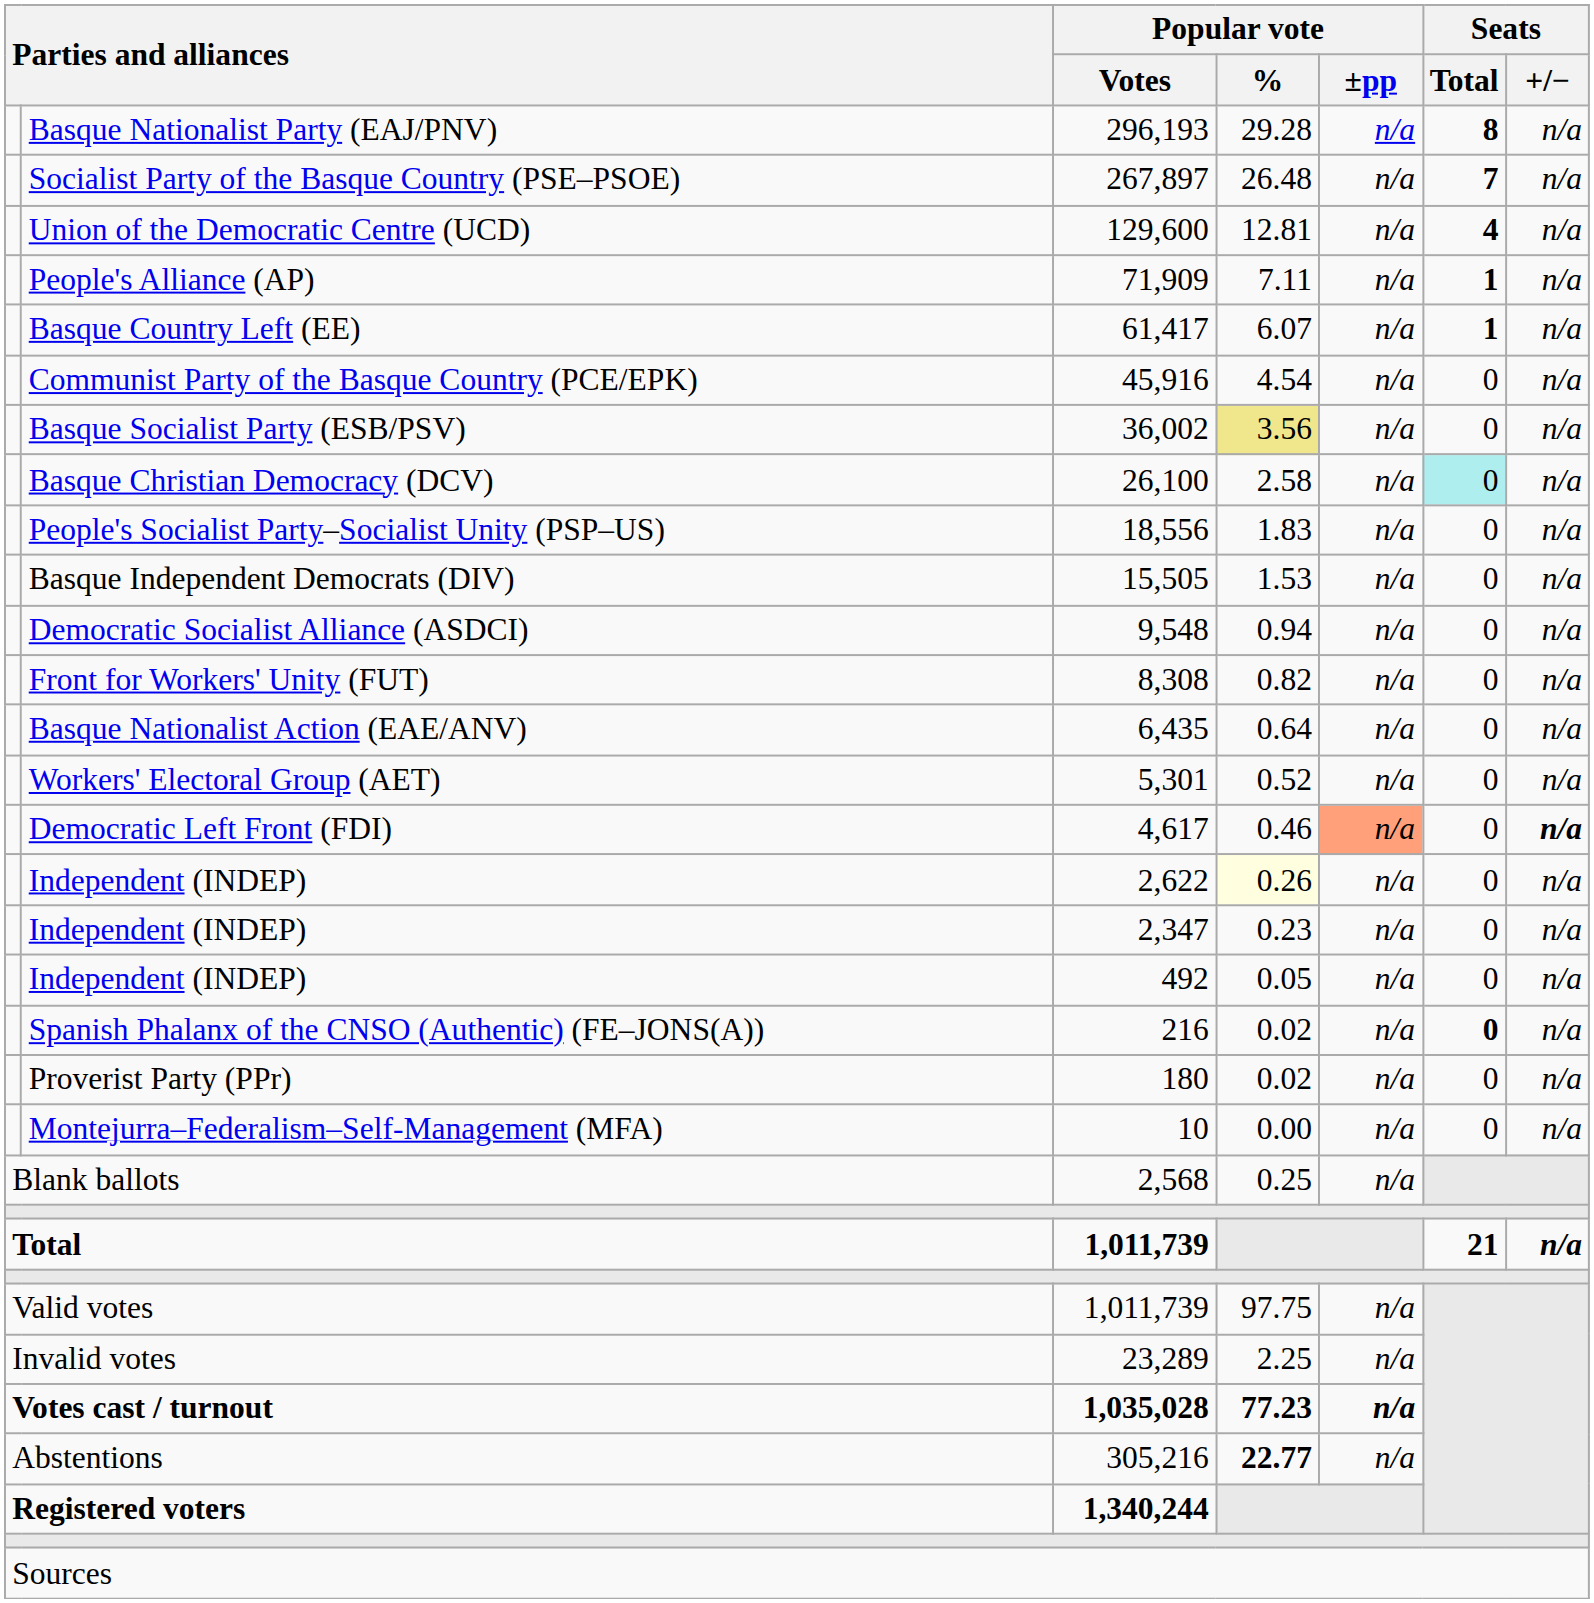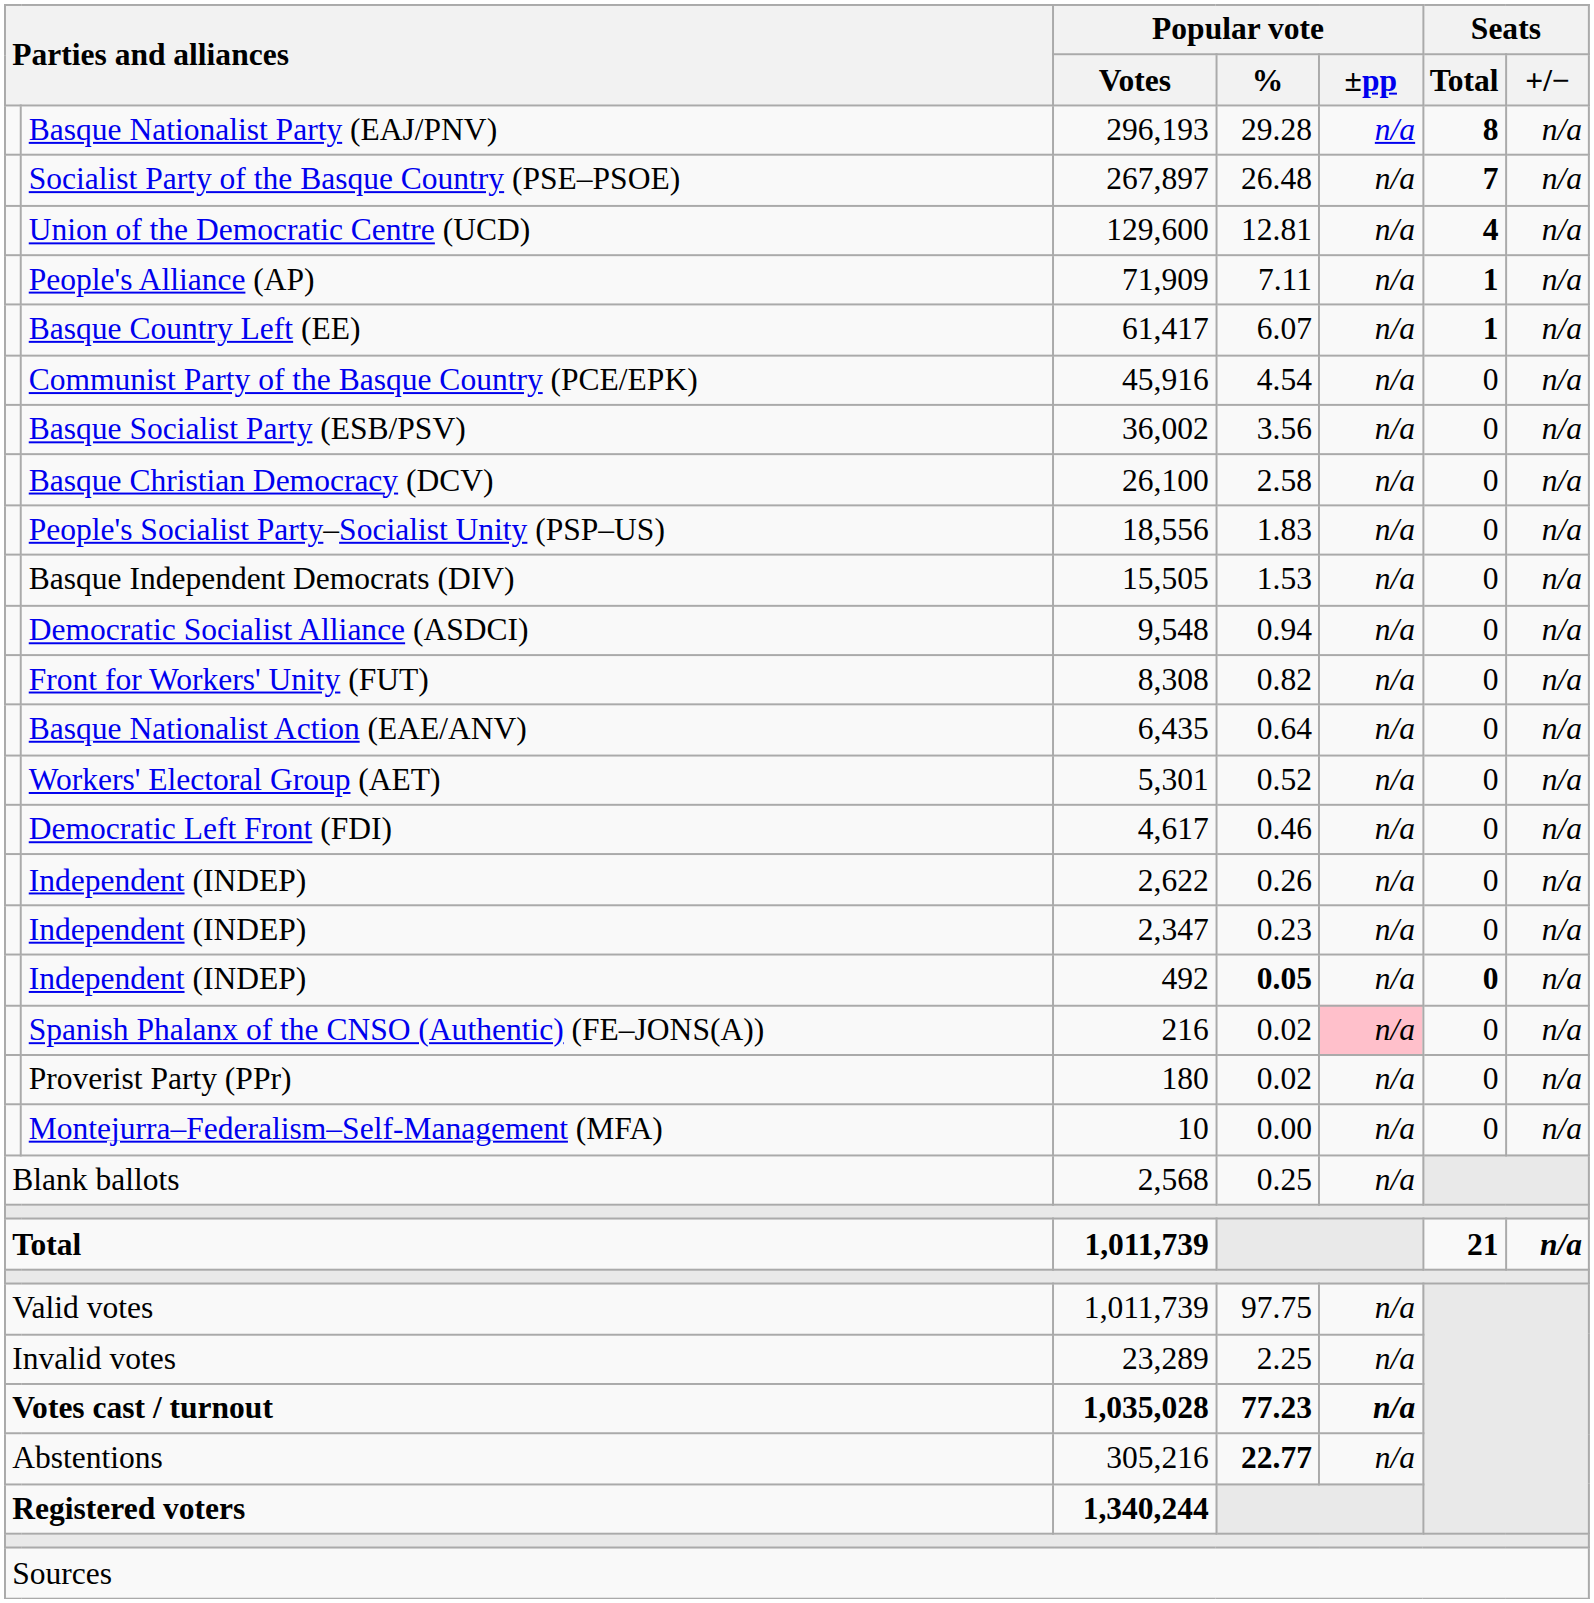36,002 | Popular vote / %: khaki background -> no background
26,100 | Seats / Total: paleturquoise background -> no background
4,617 | Popular vote / ±pp: lightsalmon background -> no background
4,617 | Seats / +/−: bold -> normal
2,622 | Popular vote / %: lightyellow background -> no background
492 | Popular vote / %: normal -> bold
492 | Seats / Total: normal -> bold
216 | Popular vote / ±pp: no background -> pink background
216 | Seats / Total: bold -> normal
